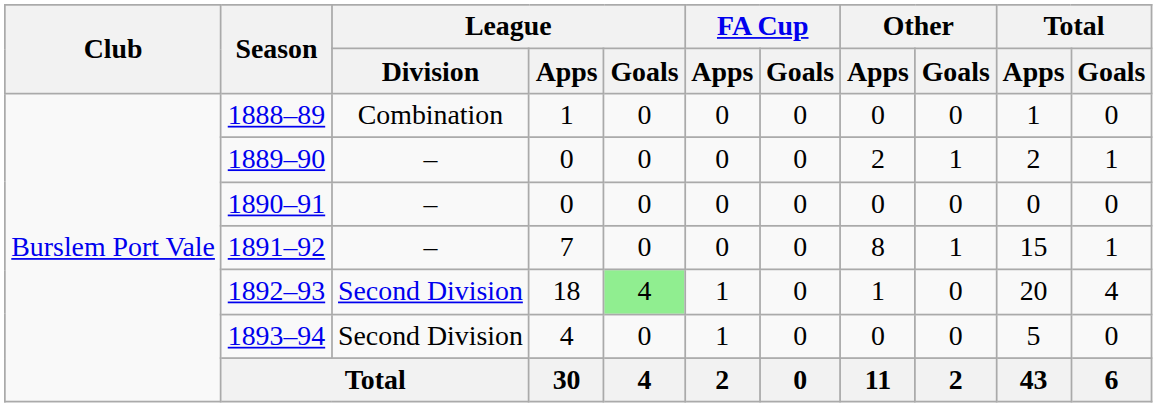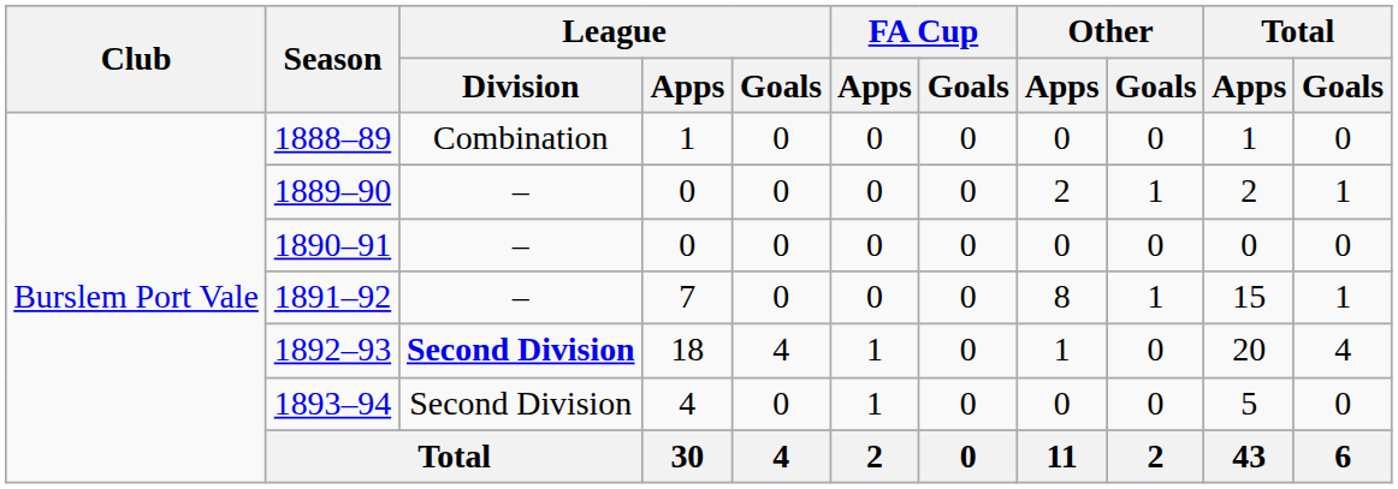1892–93 | League / Division: normal -> bold
1892–93 | League / Goals: lightgreen background -> no background
